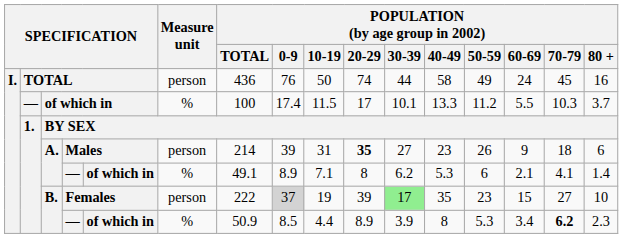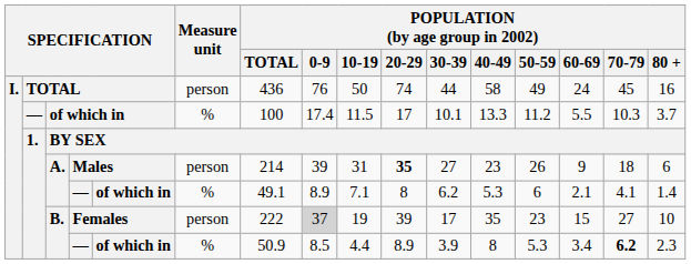Females | POPULATION (by age group in 2002) / 30-39: lightgreen background -> no background
